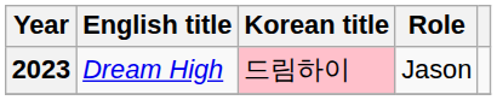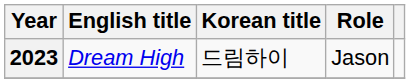2023 | Korean title: pink background -> no background
